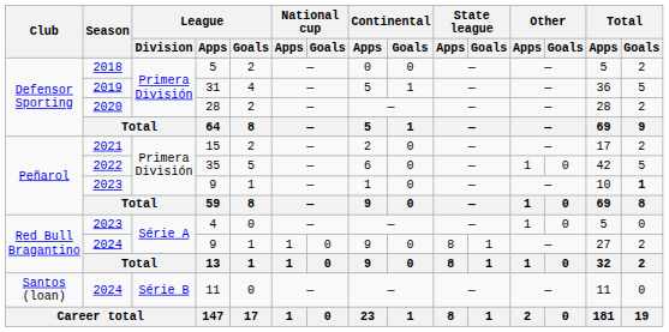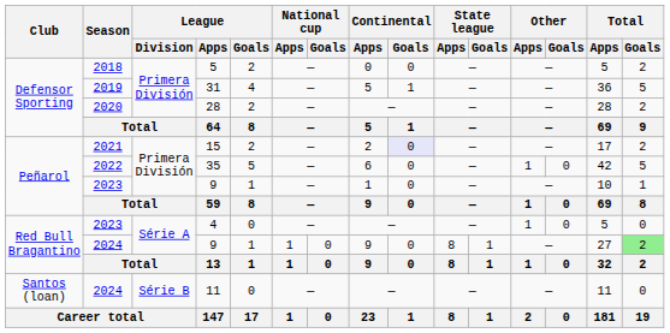15 | Continental / Goals: no background -> lavender background
2023 / 9 | Total / Goals: bold -> normal
2024 / 9 | Total / Goals: no background -> lightgreen background
